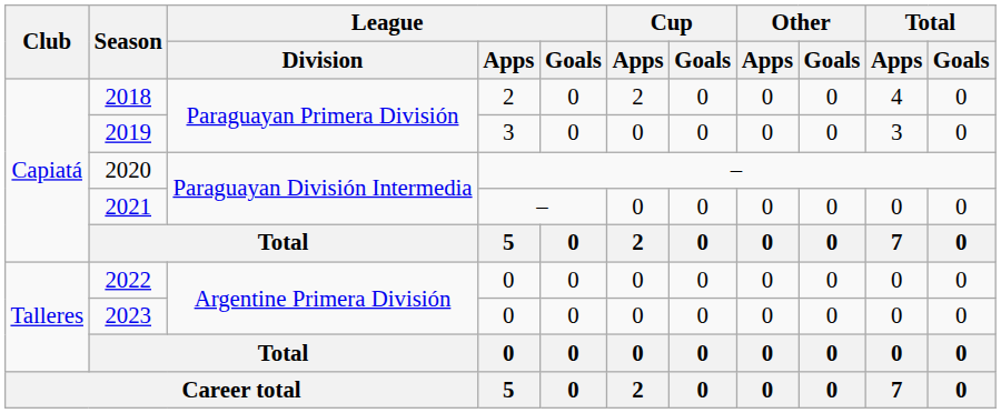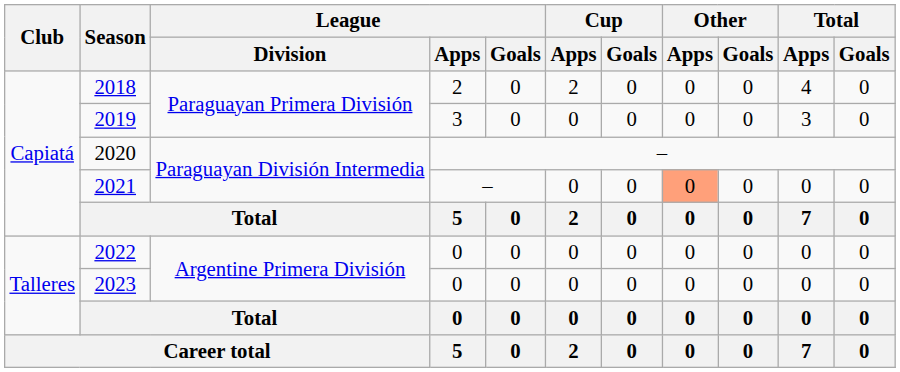2021 | Other / Apps: no background -> lightsalmon background
